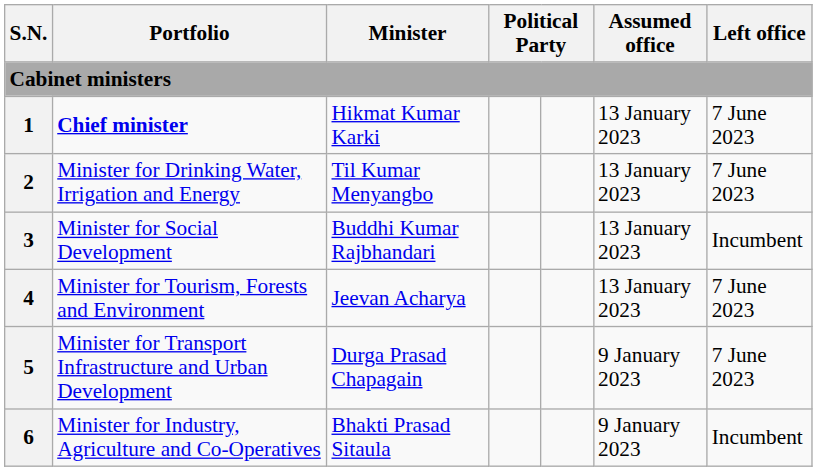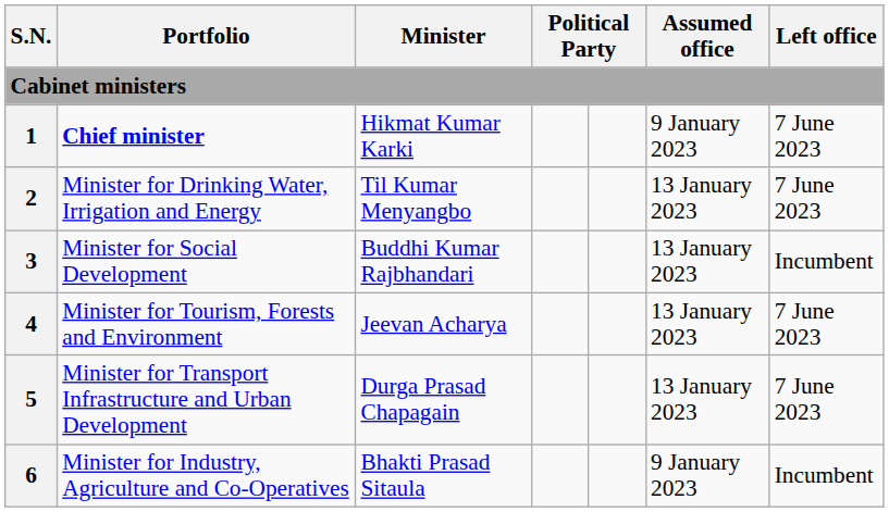Chief minister | Assumed office: 13 January 2023 -> 9 January 2023
Minister for Transport Infrastructure and Urban Development | Assumed office: 9 January 2023 -> 13 January 2023
